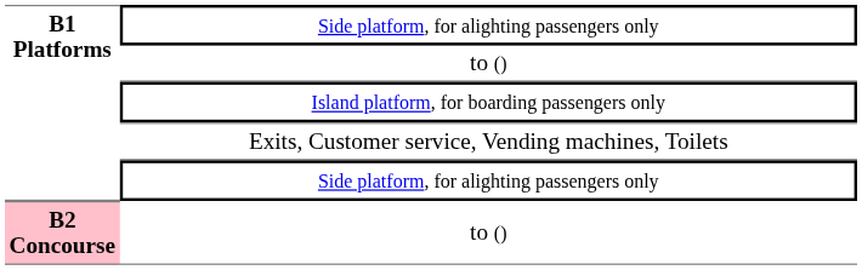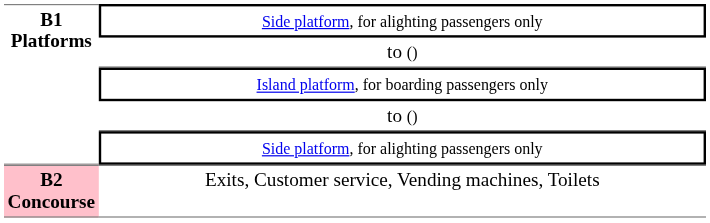row 4 | column 2: Exits, Customer service, Vending machines, Toilets -> to ()
row 6 | column 2: to () -> Exits, Customer service, Vending machines, Toilets
